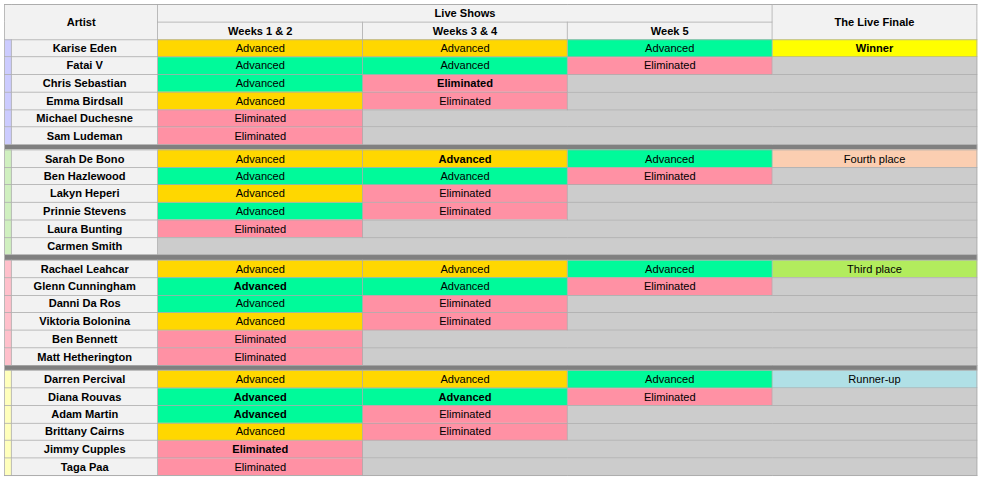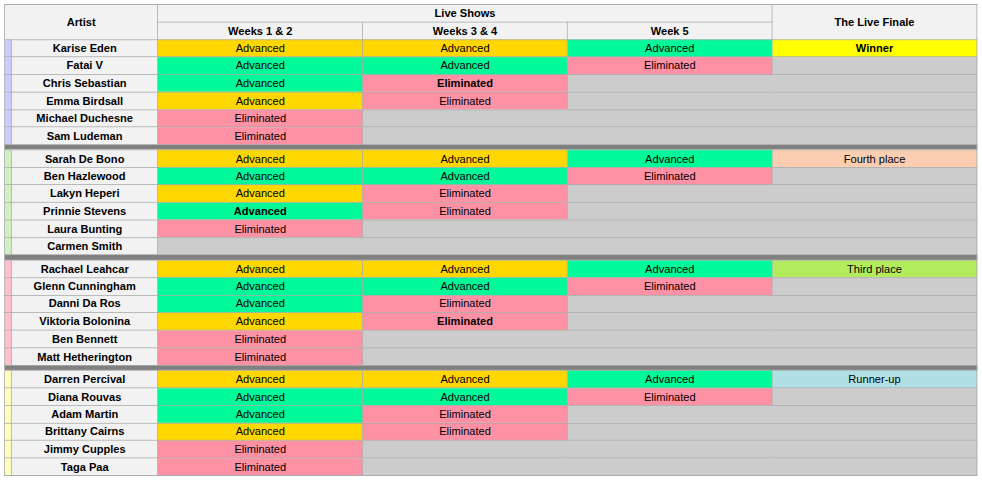Sarah De Bono | Live Shows / Weeks 3 & 4: bold -> normal
Prinnie Stevens | Live Shows / Weeks 1 & 2: normal -> bold
Glenn Cunningham | Live Shows / Weeks 1 & 2: bold -> normal
Viktoria Bolonina | Live Shows / Weeks 3 & 4: normal -> bold
Diana Rouvas | Live Shows / Weeks 1 & 2: bold -> normal
Diana Rouvas | Live Shows / Weeks 3 & 4: bold -> normal
Adam Martin | Live Shows / Weeks 1 & 2: bold -> normal
Jimmy Cupples | Live Shows / Weeks 1 & 2: bold -> normal
